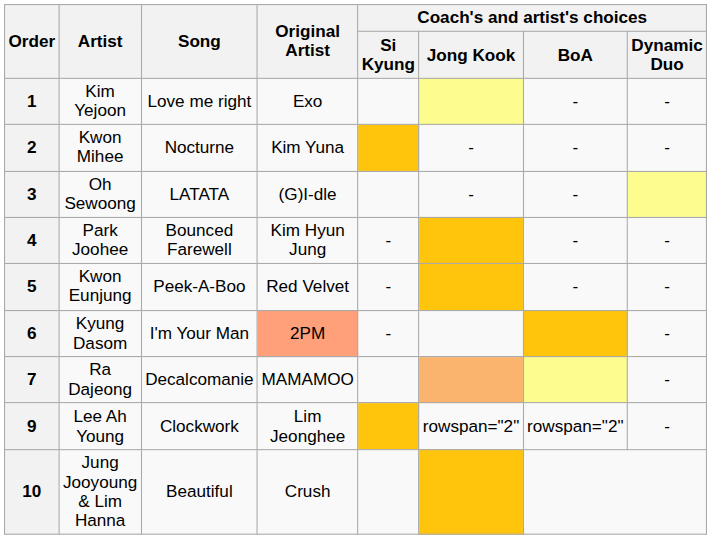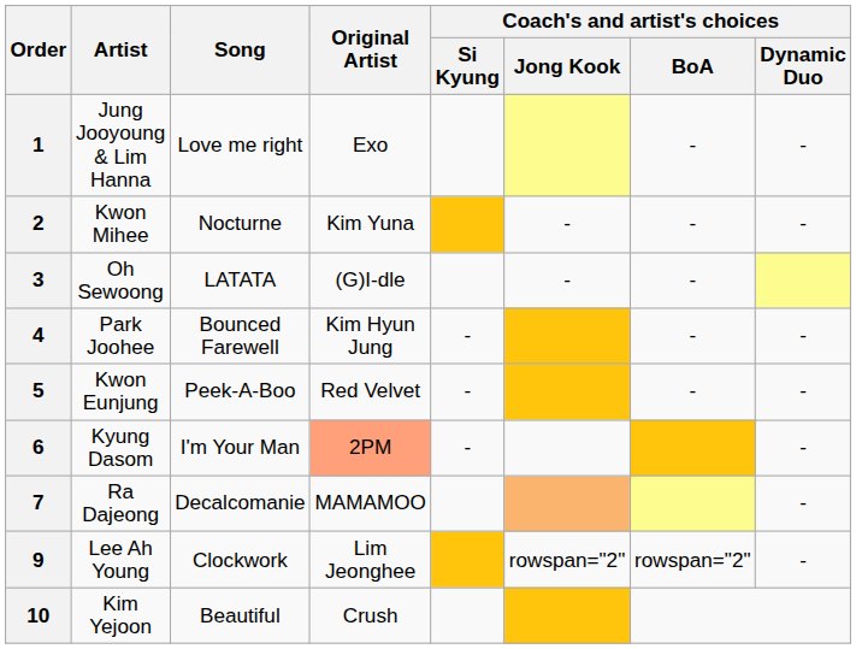1 | Artist: Kim Yejoon -> Jung Jooyoung & Lim Hanna
10 | Artist: Jung Jooyoung & Lim Hanna -> Kim Yejoon
